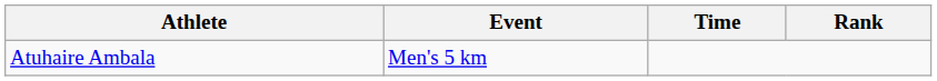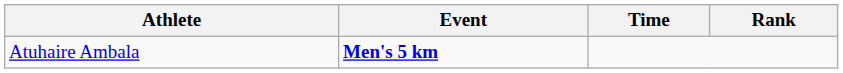Atuhaire Ambala | Event: normal -> bold
